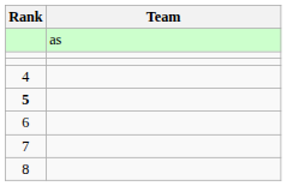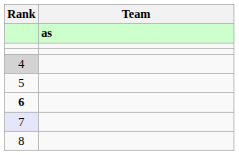row 2 | Team: normal -> bold
row 5 | Rank: no background -> lightgrey background
row 6 | Rank: bold -> normal
row 7 | Rank: normal -> bold
row 8 | Rank: no background -> lavender background
